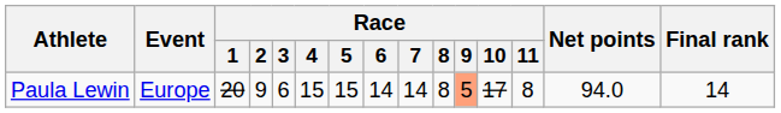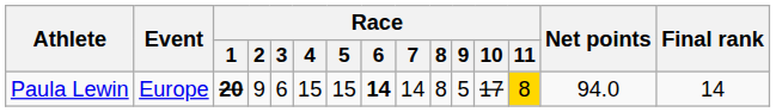Paula Lewin | Race / 1: normal -> bold
Paula Lewin | Race / 6: normal -> bold
Paula Lewin | Race / 9: lightsalmon background -> no background
Paula Lewin | Race / 11: no background -> gold background
